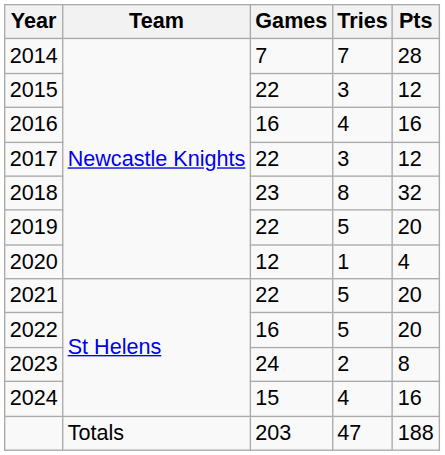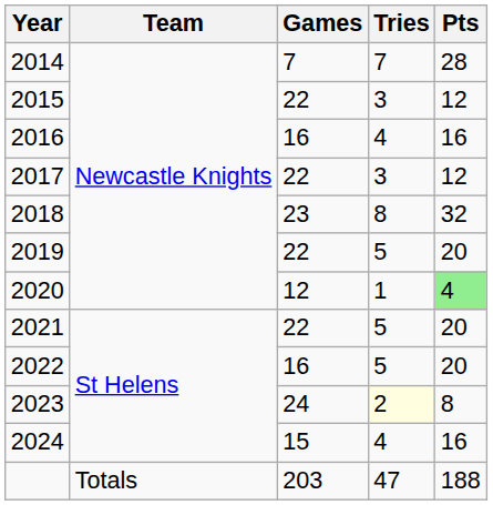2020 | Pts: no background -> lightgreen background
2023 | Tries: no background -> lightyellow background
